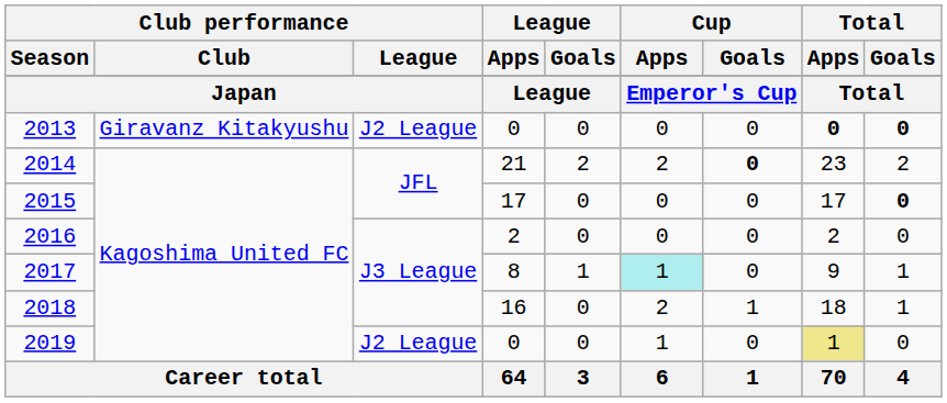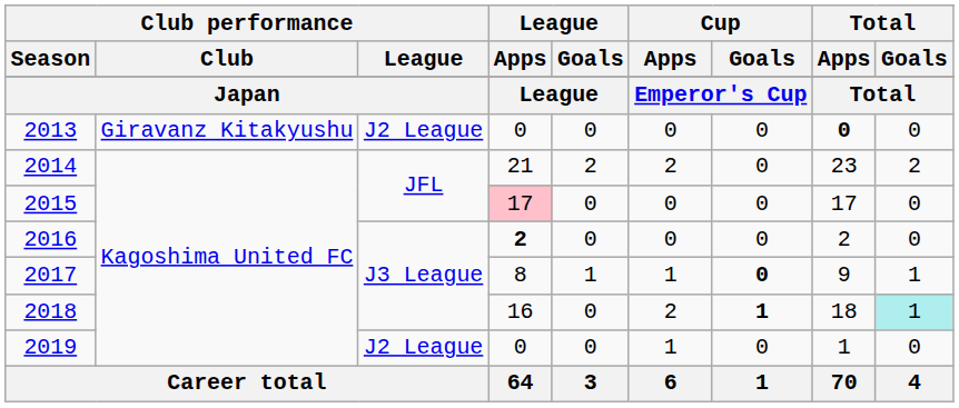2013 | Total / Goals: bold -> normal
2014 | Cup / Goals: bold -> normal
2015 | League / Apps: no background -> pink background
2015 | Total / Goals: bold -> normal
2016 | League / Apps: normal -> bold
2017 | Cup / Apps: paleturquoise background -> no background
2017 | Cup / Goals: normal -> bold
2018 | Cup / Goals: normal -> bold
2018 | Total / Goals: no background -> paleturquoise background
2019 | Total / Apps: khaki background -> no background
